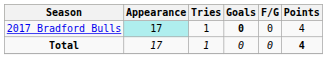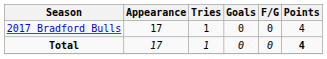2017 Bradford Bulls | Appearance: paleturquoise background -> no background
2017 Bradford Bulls | Goals: bold -> normal
